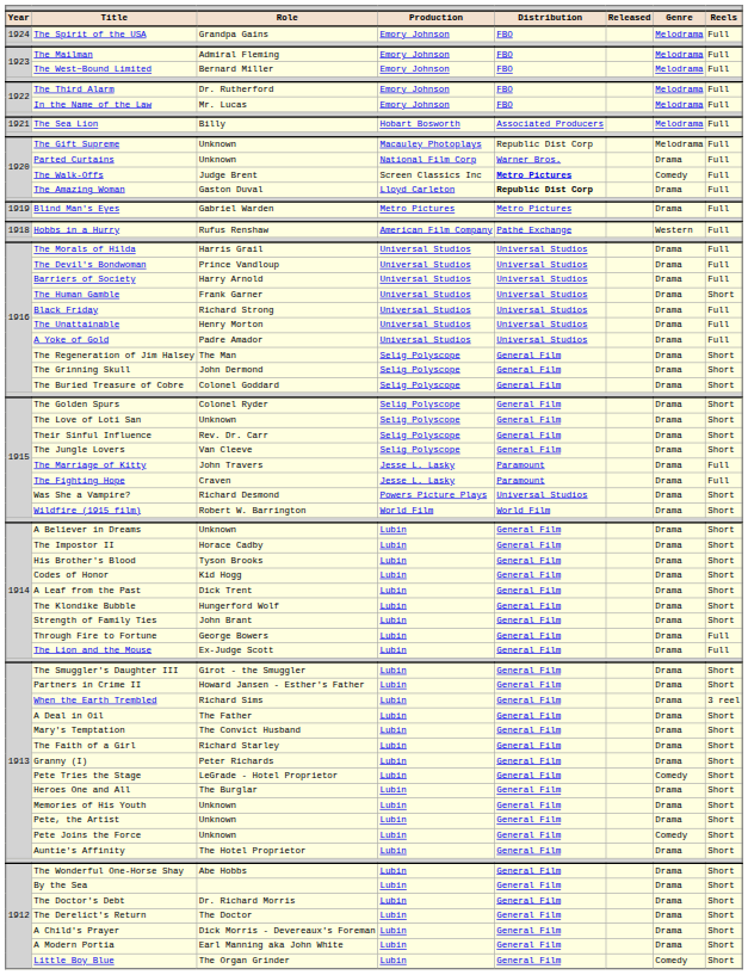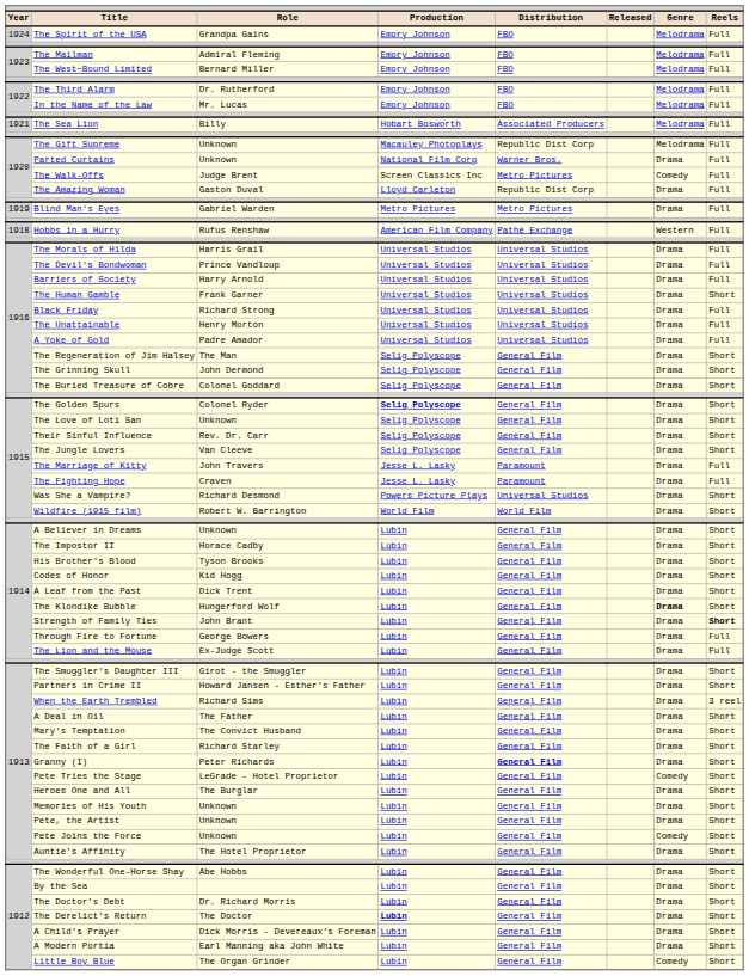The Walk-Offs | Distribution: bold -> normal
The Amazing Woman | Distribution: bold -> normal
The Golden Spurs | Production: normal -> bold
The Klondike Bubble | Genre: normal -> bold
Strength of Family Ties | Reels: normal -> bold
Granny (I) | Distribution: normal -> bold
The Derelict's Return | Production: normal -> bold
